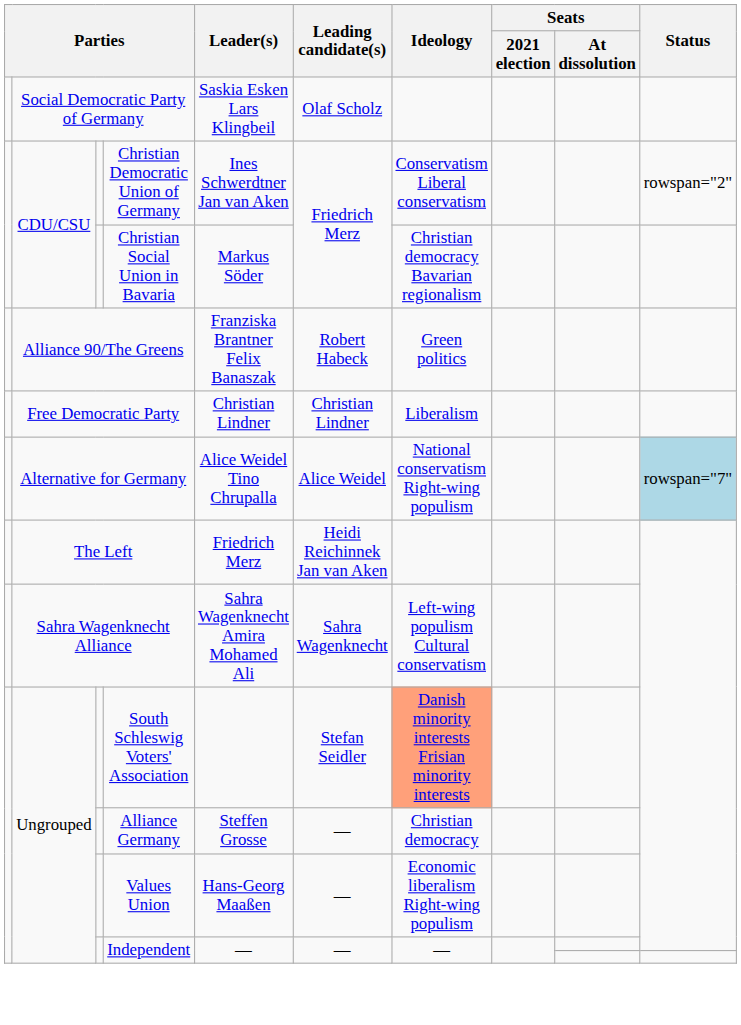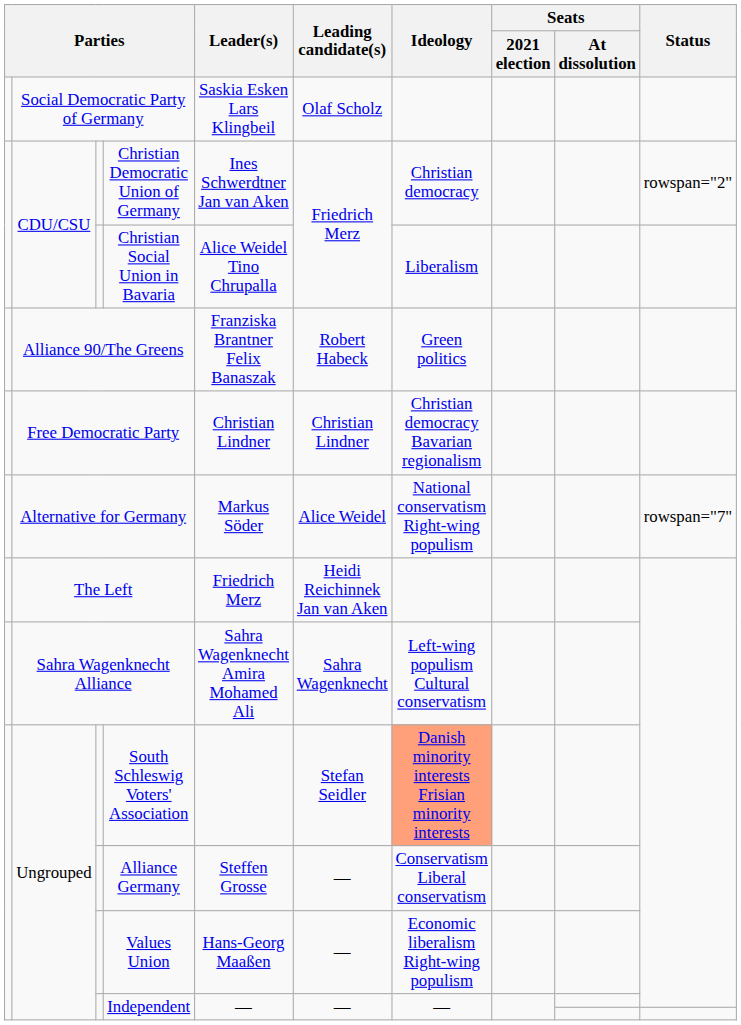Christian Democratic Union of Germany | Ideology: Conservatism Liberal conservatism -> Christian democracy
Christian Social Union in Bavaria | Leader(s): Markus Söder -> Alice Weidel Tino Chrupalla
Christian Social Union in Bavaria | Ideology: Christian democracy Bavarian regionalism -> Liberalism
Free Democratic Party | Ideology: Liberalism -> Christian democracy Bavarian regionalism
Alternative for Germany | Leader(s): Alice Weidel Tino Chrupalla -> Markus Söder
Alternative for Germany | Status: lightblue background -> no background
Alliance Germany | Ideology: Christian democracy -> Conservatism Liberal conservatism
